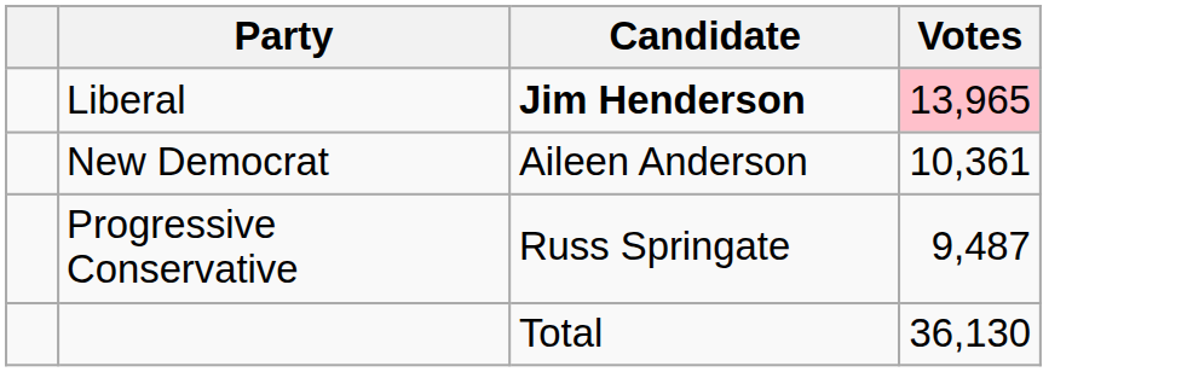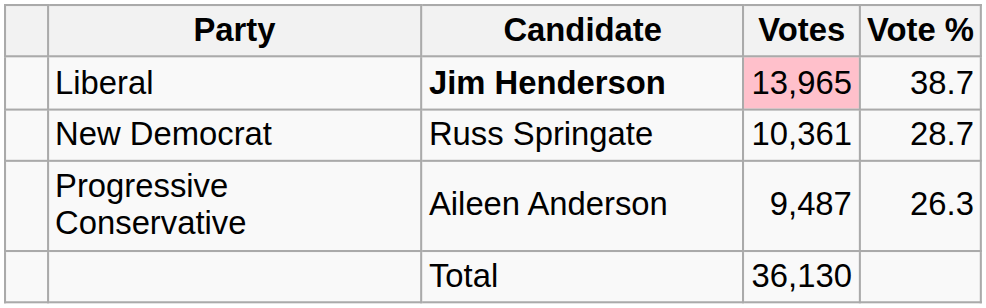+ column: Vote % | 38.7 | 28.7 | 26.3
New Democrat | Candidate: Aileen Anderson -> Russ Springate
Progressive Conservative | Candidate: Russ Springate -> Aileen Anderson
